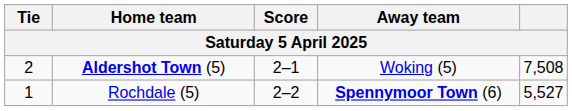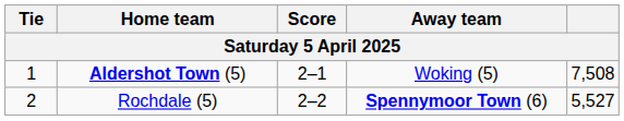Aldershot Town (5) | Tie: 2 -> 1
Rochdale (5) | Tie: 1 -> 2
